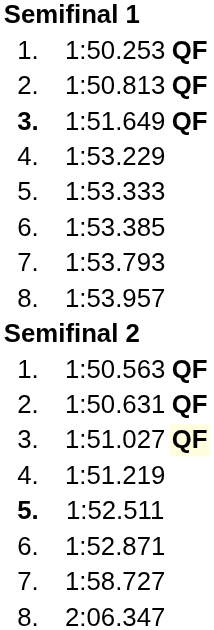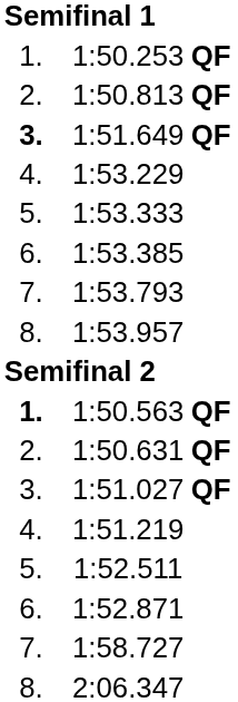1:50.563 | column 1: normal -> bold
1:51.027 | column 3: lightyellow background -> no background
1:52.511 | column 1: bold -> normal
